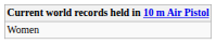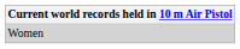Women | column 1: no background -> lightgrey background
